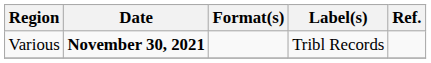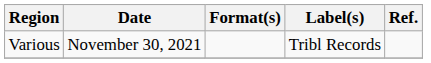Various | Date: bold -> normal
